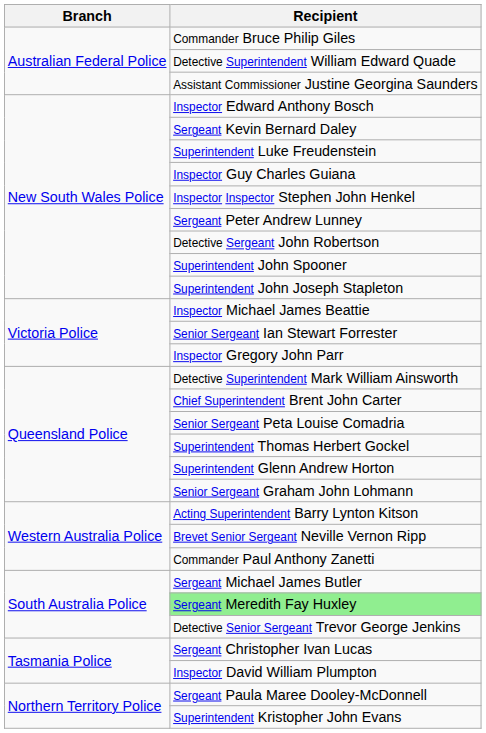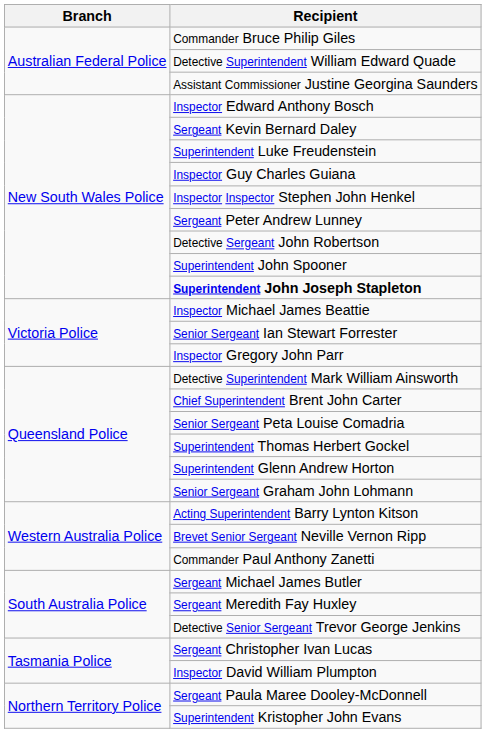Superintendent John Joseph Stapleton | Recipient: normal -> bold
Sergeant Meredith Fay Huxley | Recipient: lightgreen background -> no background
